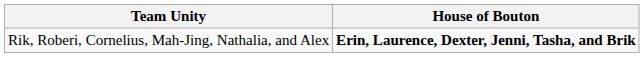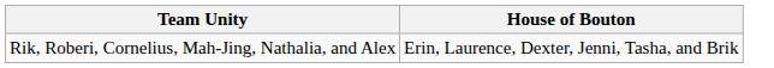Rik, Roberi, Cornelius, Mah-Jing, Nathalia, and Alex | House of Bouton: bold -> normal
